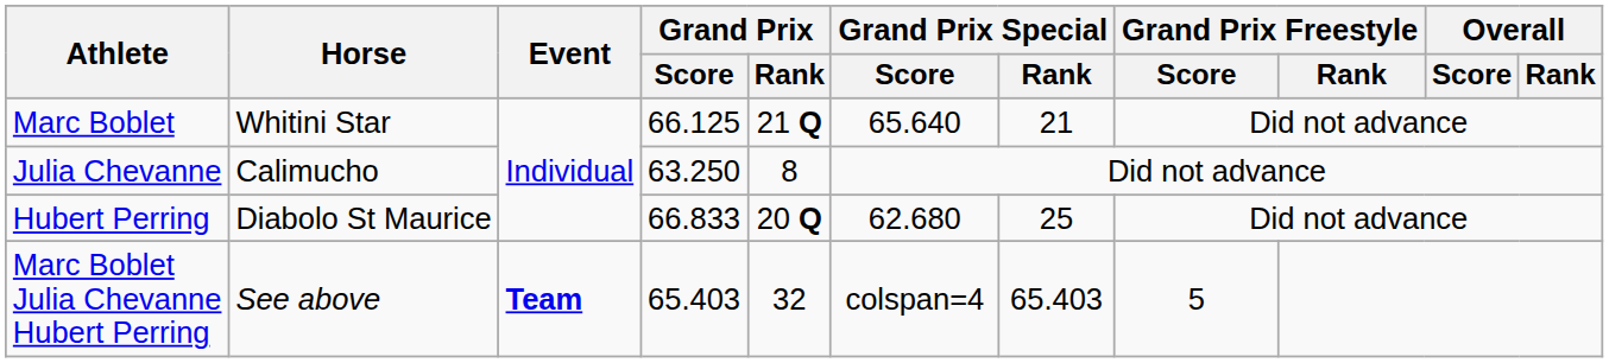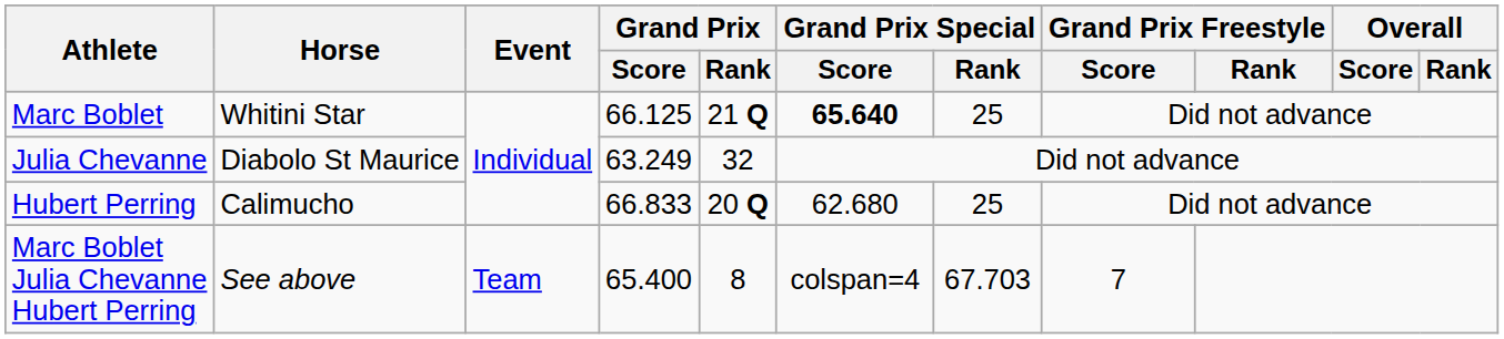Marc Boblet | Grand Prix Special / Score: normal -> bold
Marc Boblet | Grand Prix Special / Rank: 21 -> 25
Julia Chevanne | Horse: Calimucho -> Diabolo St Maurice
Julia Chevanne | Grand Prix / Score: 63.250 -> 63.249
Julia Chevanne | Grand Prix / Rank: 8 -> 32
Hubert Perring | Horse: Diabolo St Maurice -> Calimucho
Marc Boblet Julia Chevanne Hubert Perring | Event: bold -> normal
Marc Boblet Julia Chevanne Hubert Perring | Grand Prix / Score: 65.403 -> 65.400
Marc Boblet Julia Chevanne Hubert Perring | Grand Prix / Rank: 32 -> 8
Marc Boblet Julia Chevanne Hubert Perring | Grand Prix Special / Rank: 65.403 -> 67.703
Marc Boblet Julia Chevanne Hubert Perring | Grand Prix Freestyle / Score: 5 -> 7
